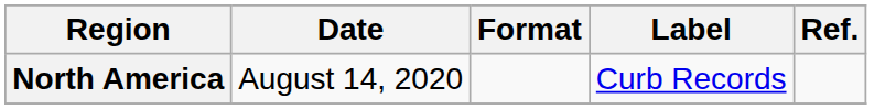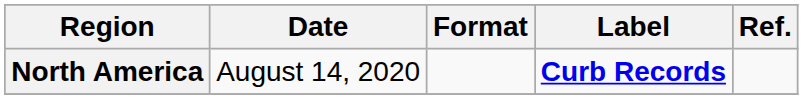North America | Label: normal -> bold
